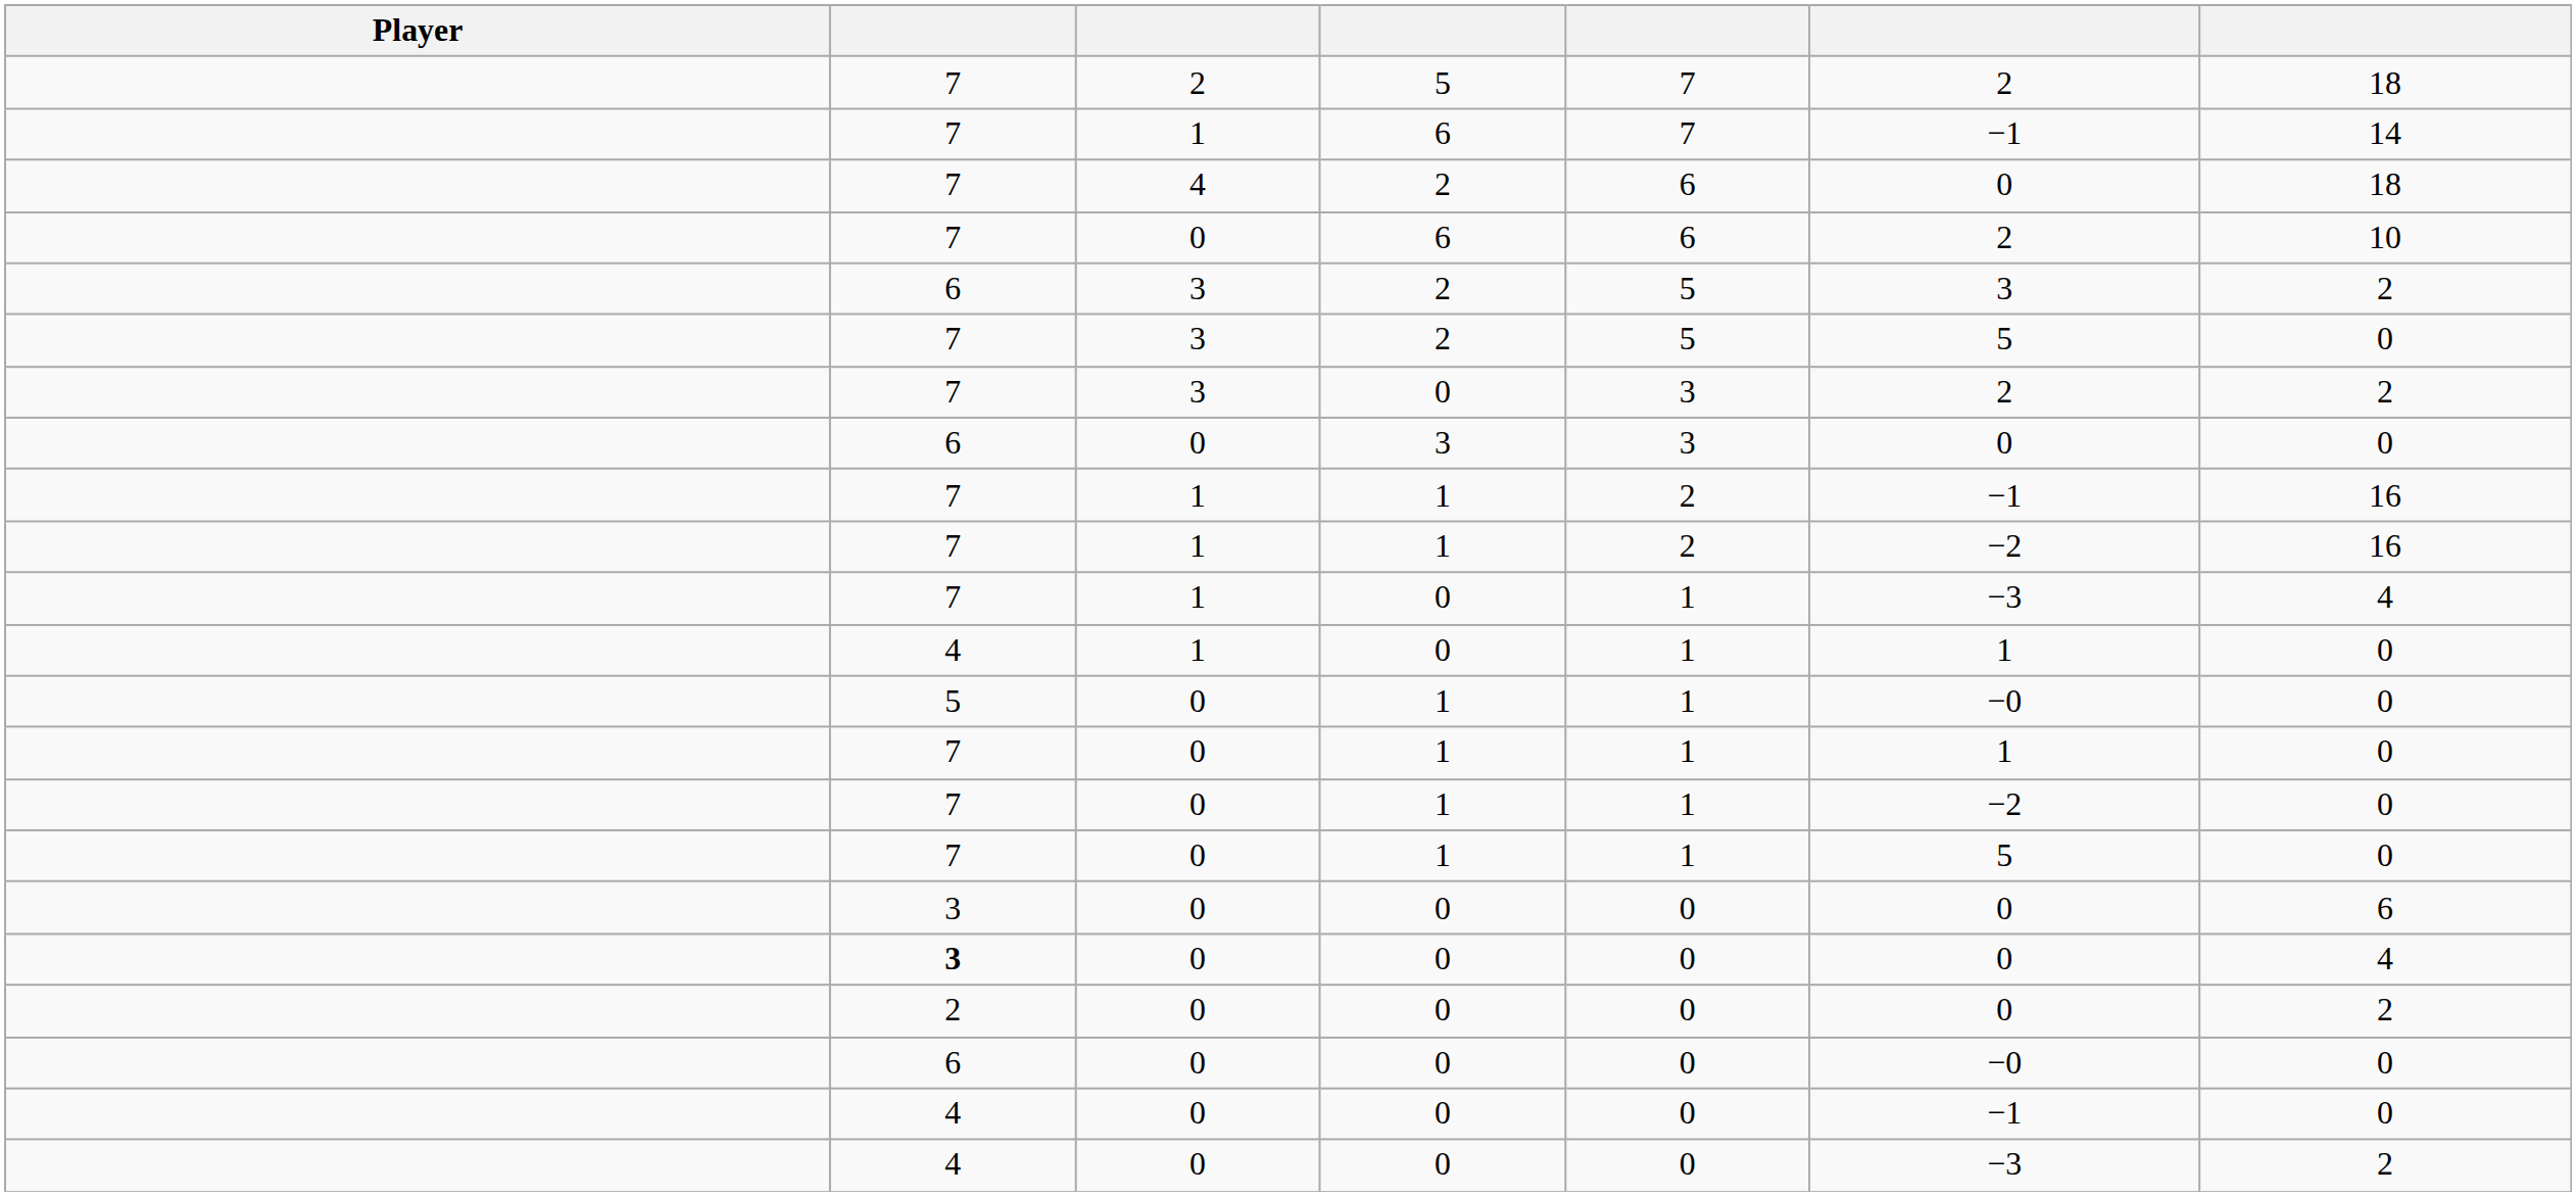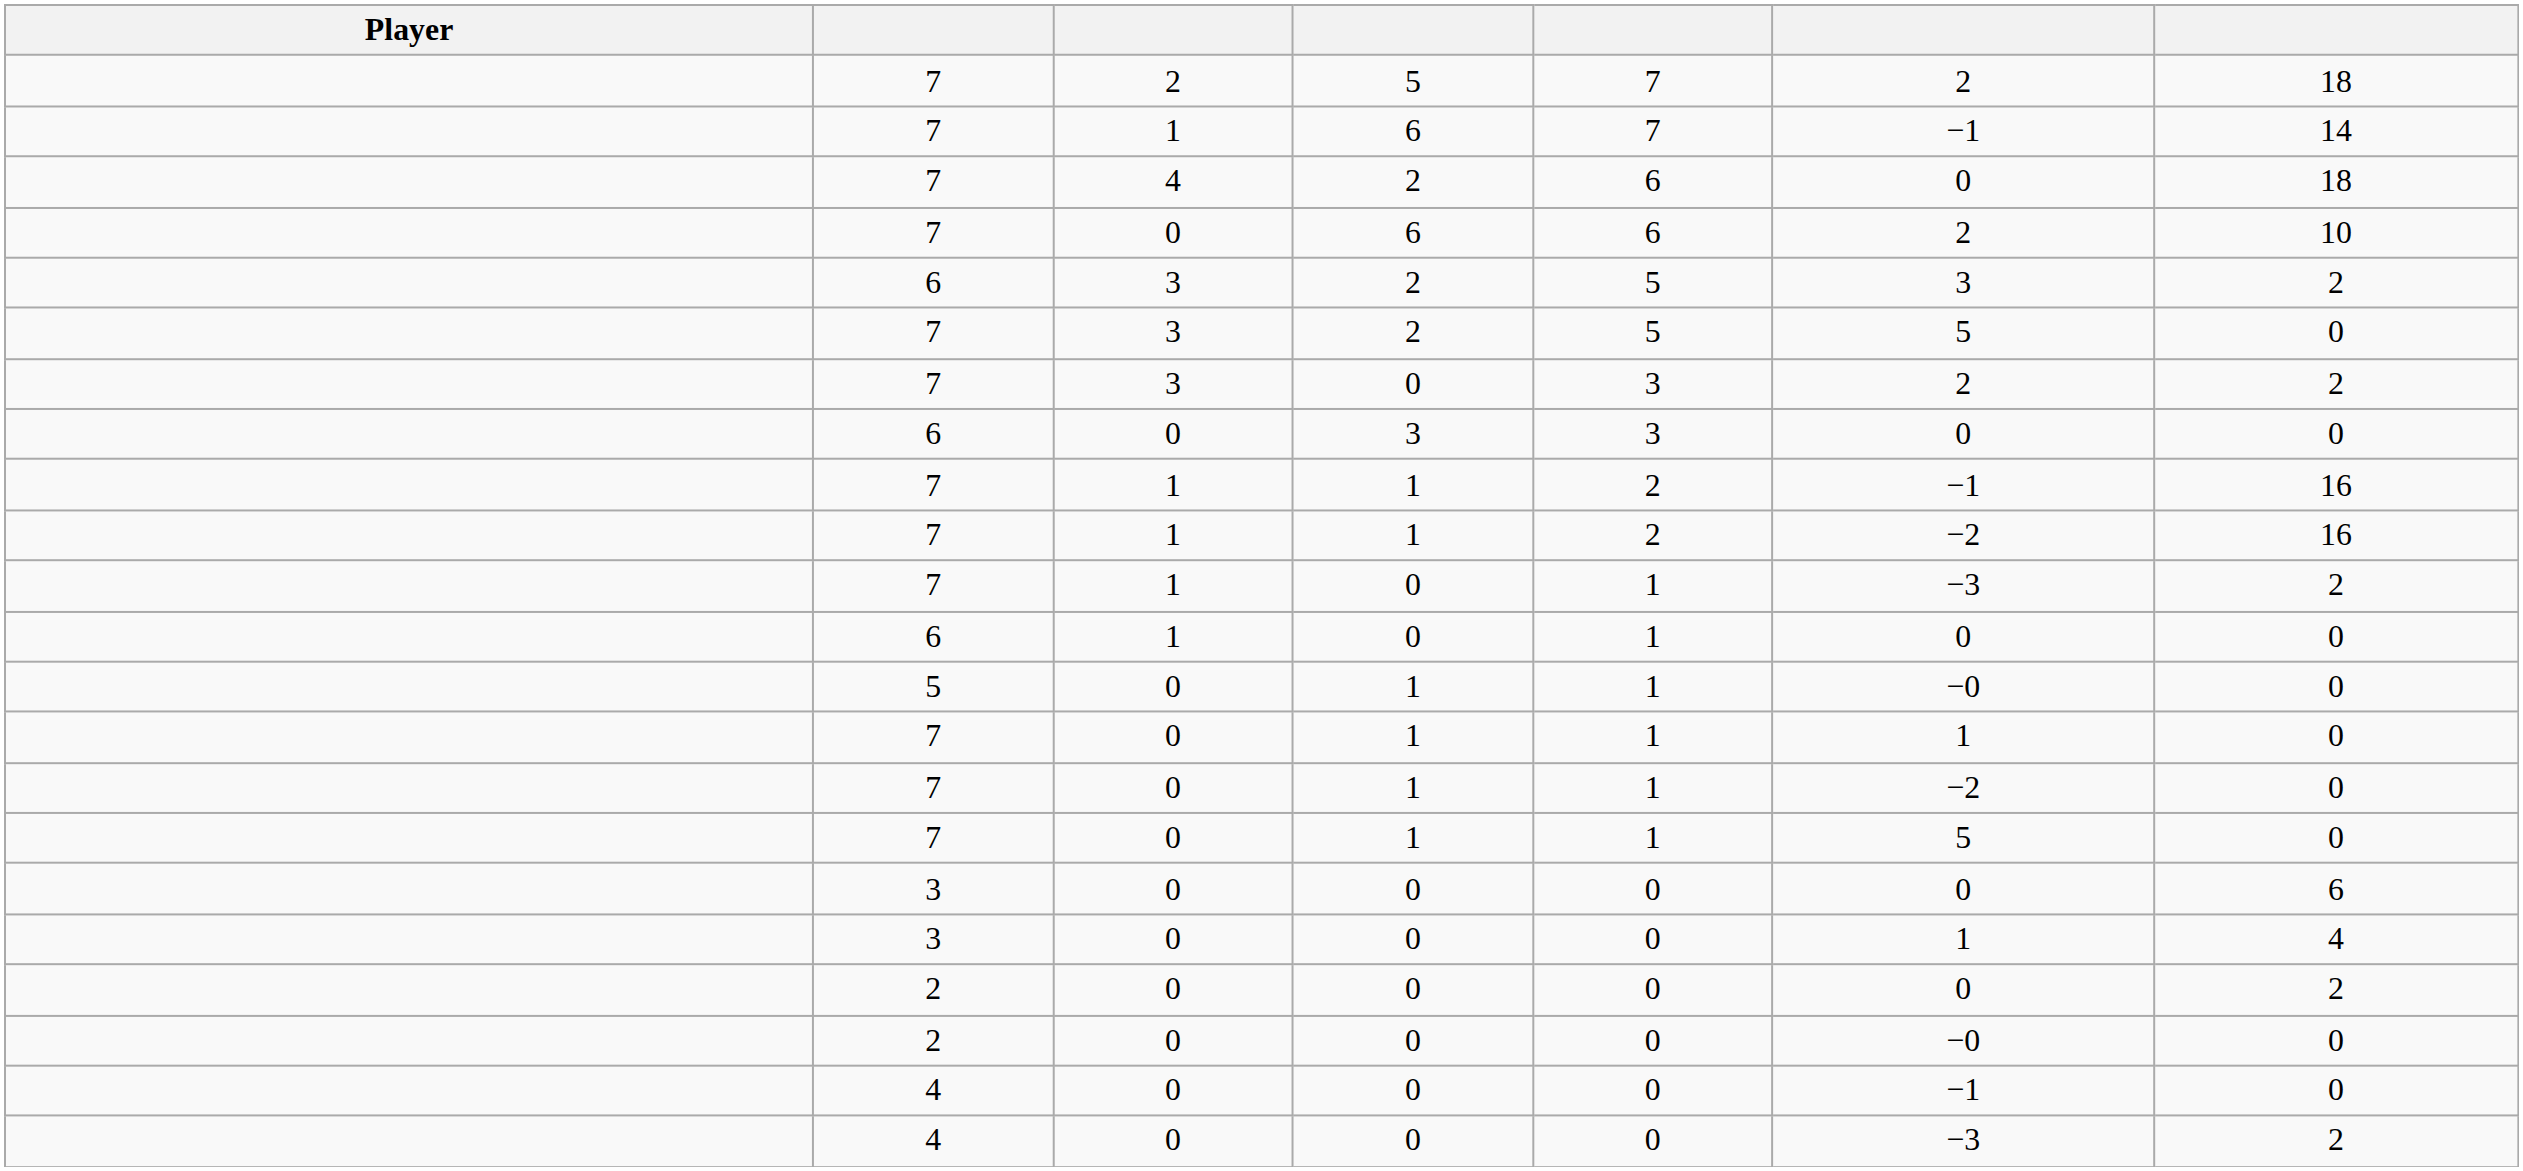row 12 | column 7: 4 -> 2
row 13 | column 2: 4 -> 6
row 13 | column 6: 1 -> 0
row 19 | column 2: bold -> normal
row 19 | column 6: 0 -> 1
row 21 | column 2: 6 -> 2
